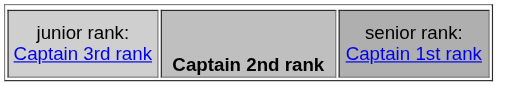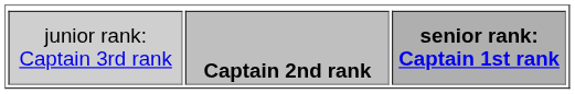junior rank: Captain 3rd rank | column 3: normal -> bold
